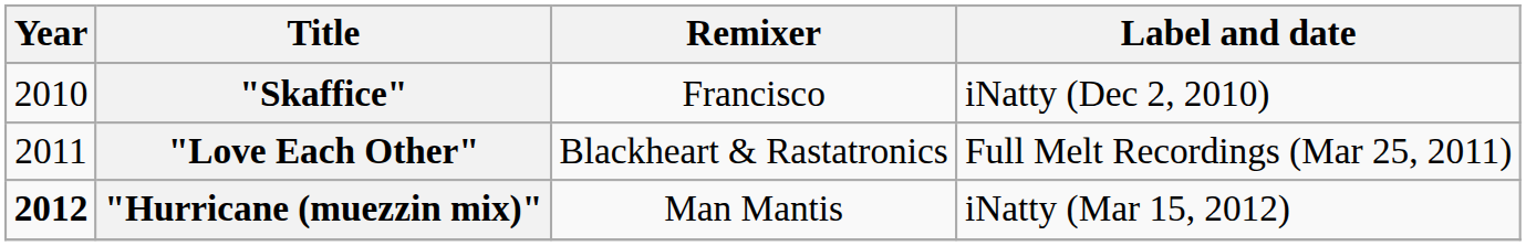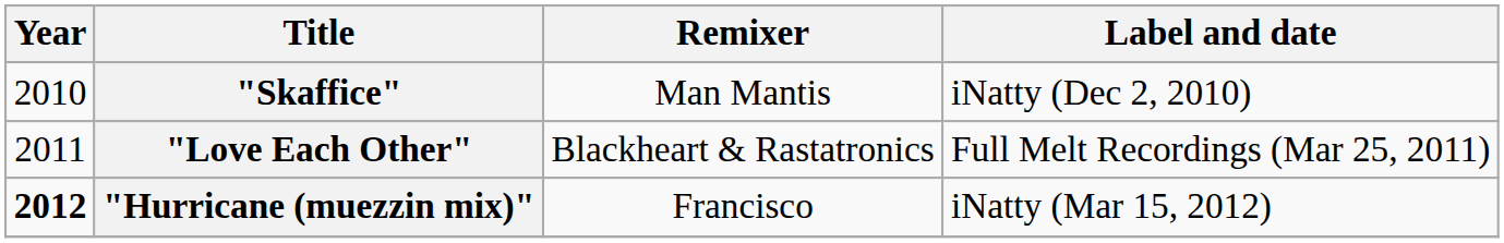"Skaffice" | Remixer: Francisco -> Man Mantis
"Hurricane (muezzin mix)" | Remixer: Man Mantis -> Francisco
